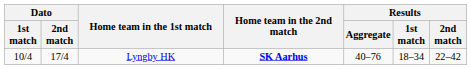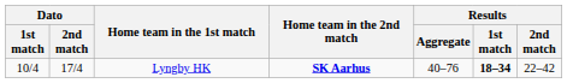Lyngby HK | Results / 1st match: normal -> bold
